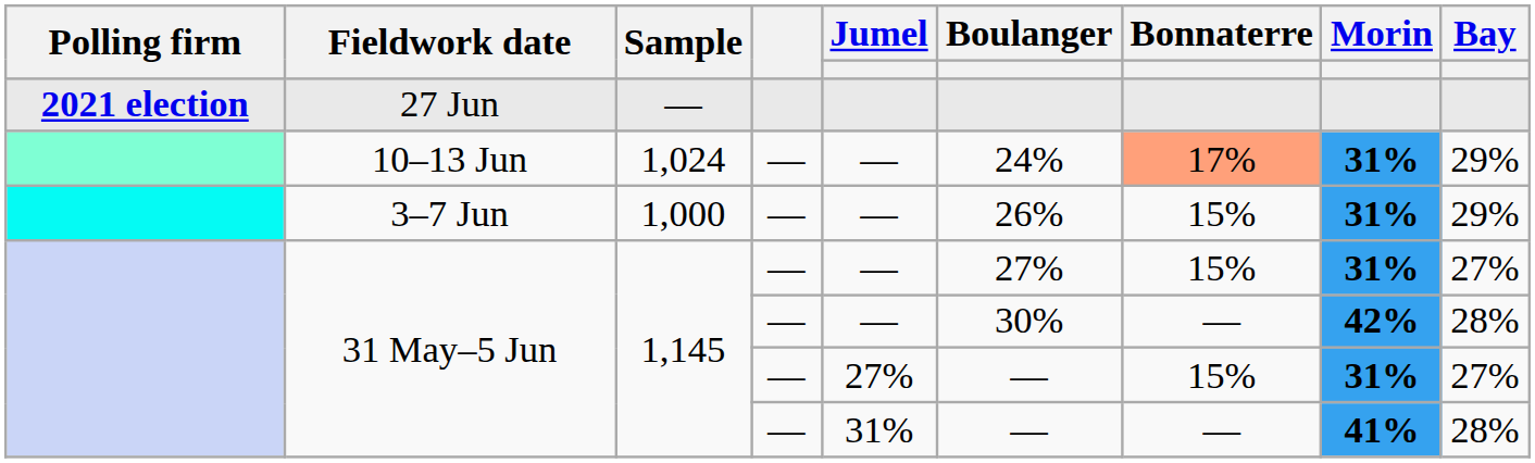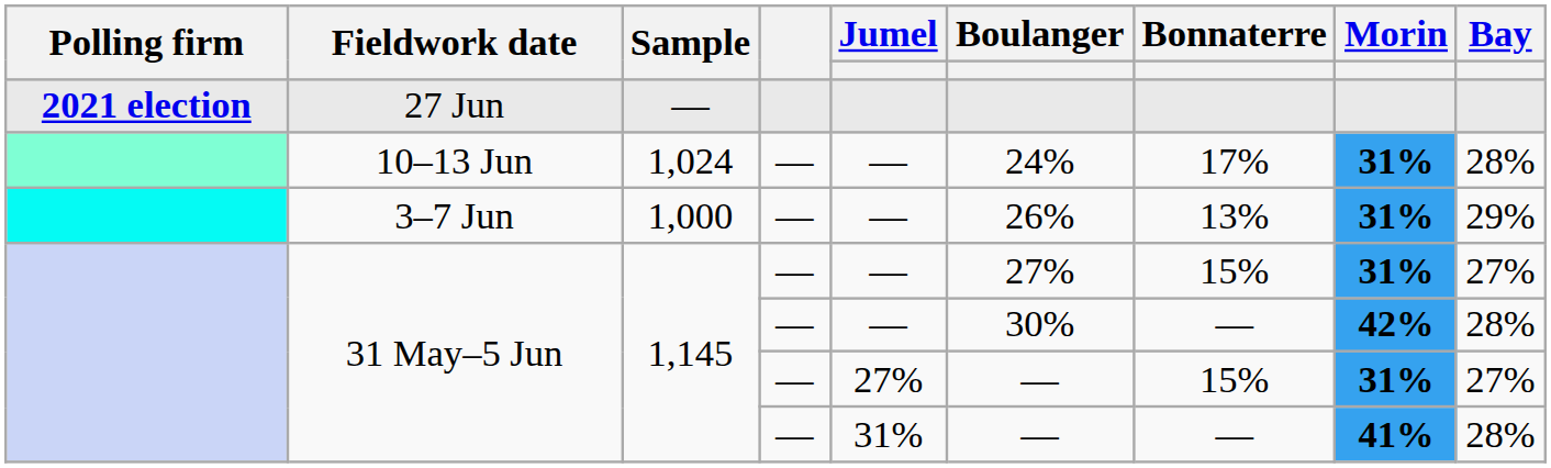10–13 Jun | Bonnaterre: lightsalmon background -> no background
10–13 Jun | Bay: 29% -> 28%
3–7 Jun | Bonnaterre: 15% -> 13%
